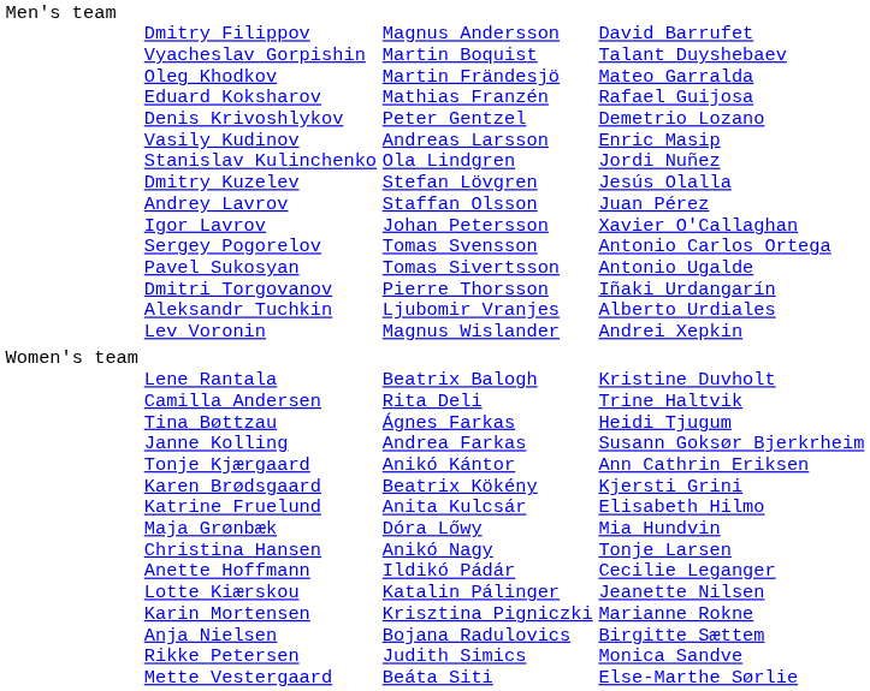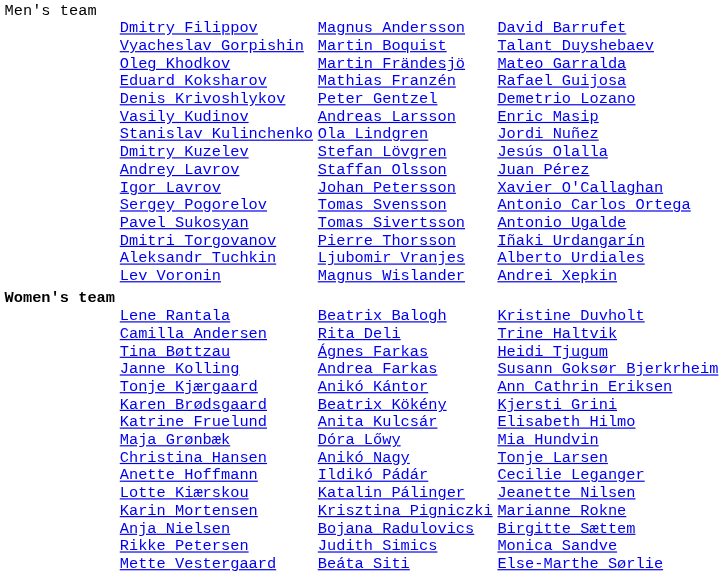Women's team | column 1: normal -> bold
